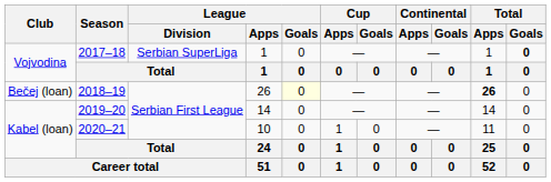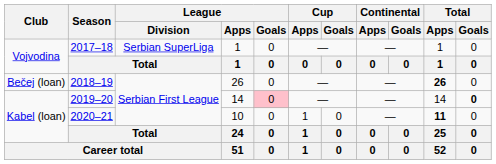2017–18 | Total / Goals: bold -> normal
2018–19 | League / Goals: lightyellow background -> no background
2019–20 | League / Goals: no background -> pink background
2019–20 | Total / Goals: normal -> bold
2020–21 | Total / Apps: normal -> bold
